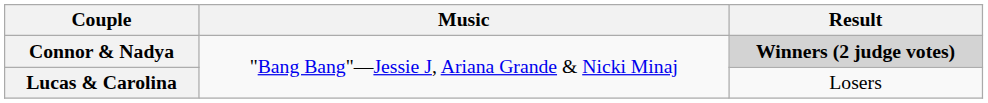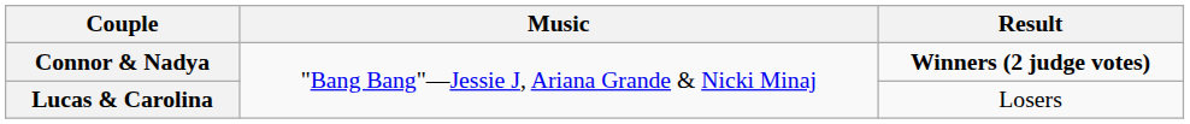Connor & Nadya | Result: lightgrey background -> no background
